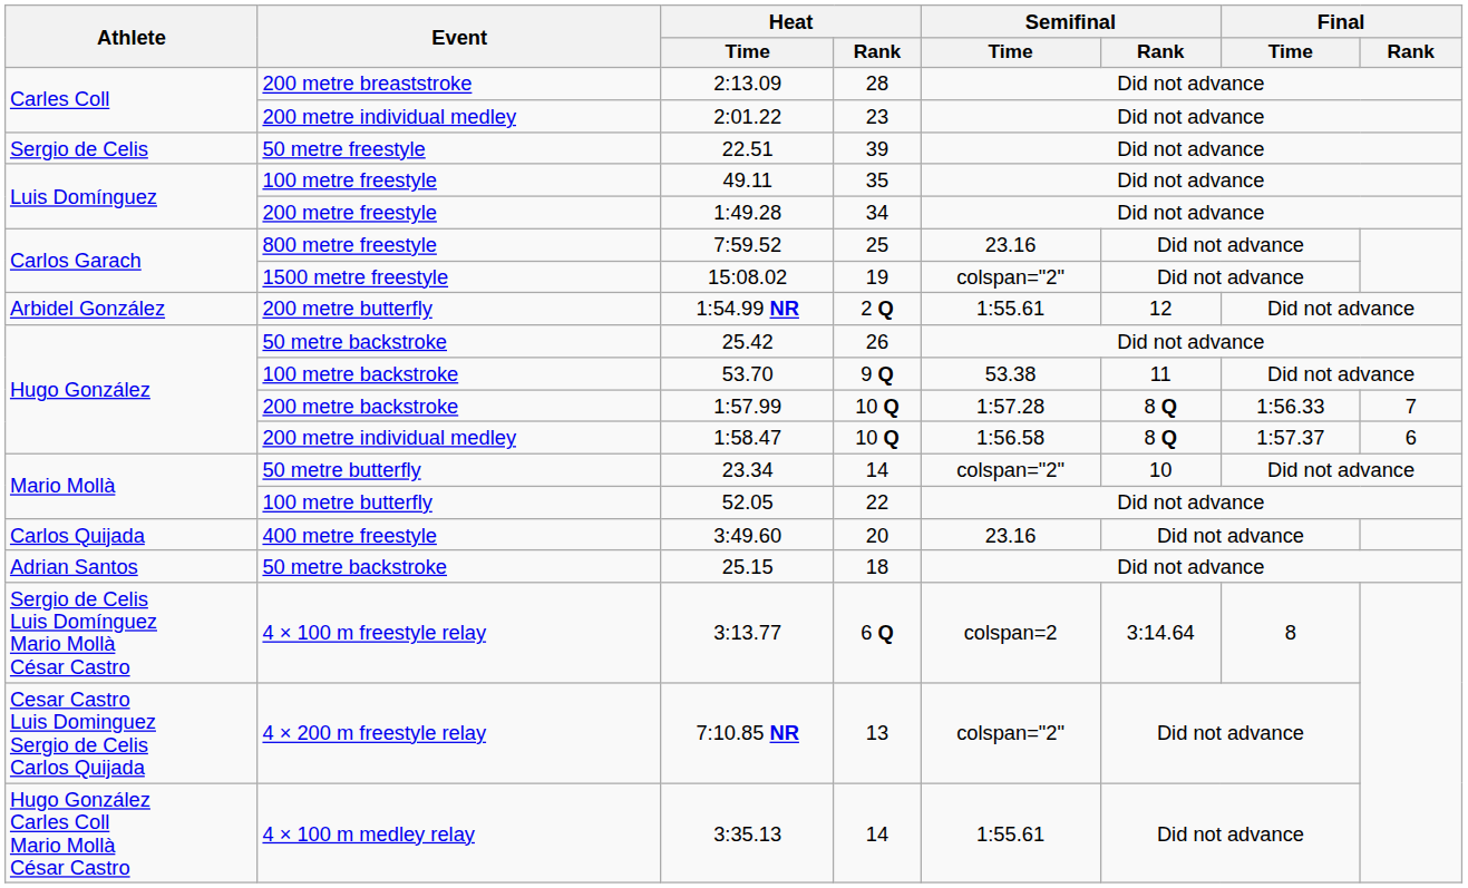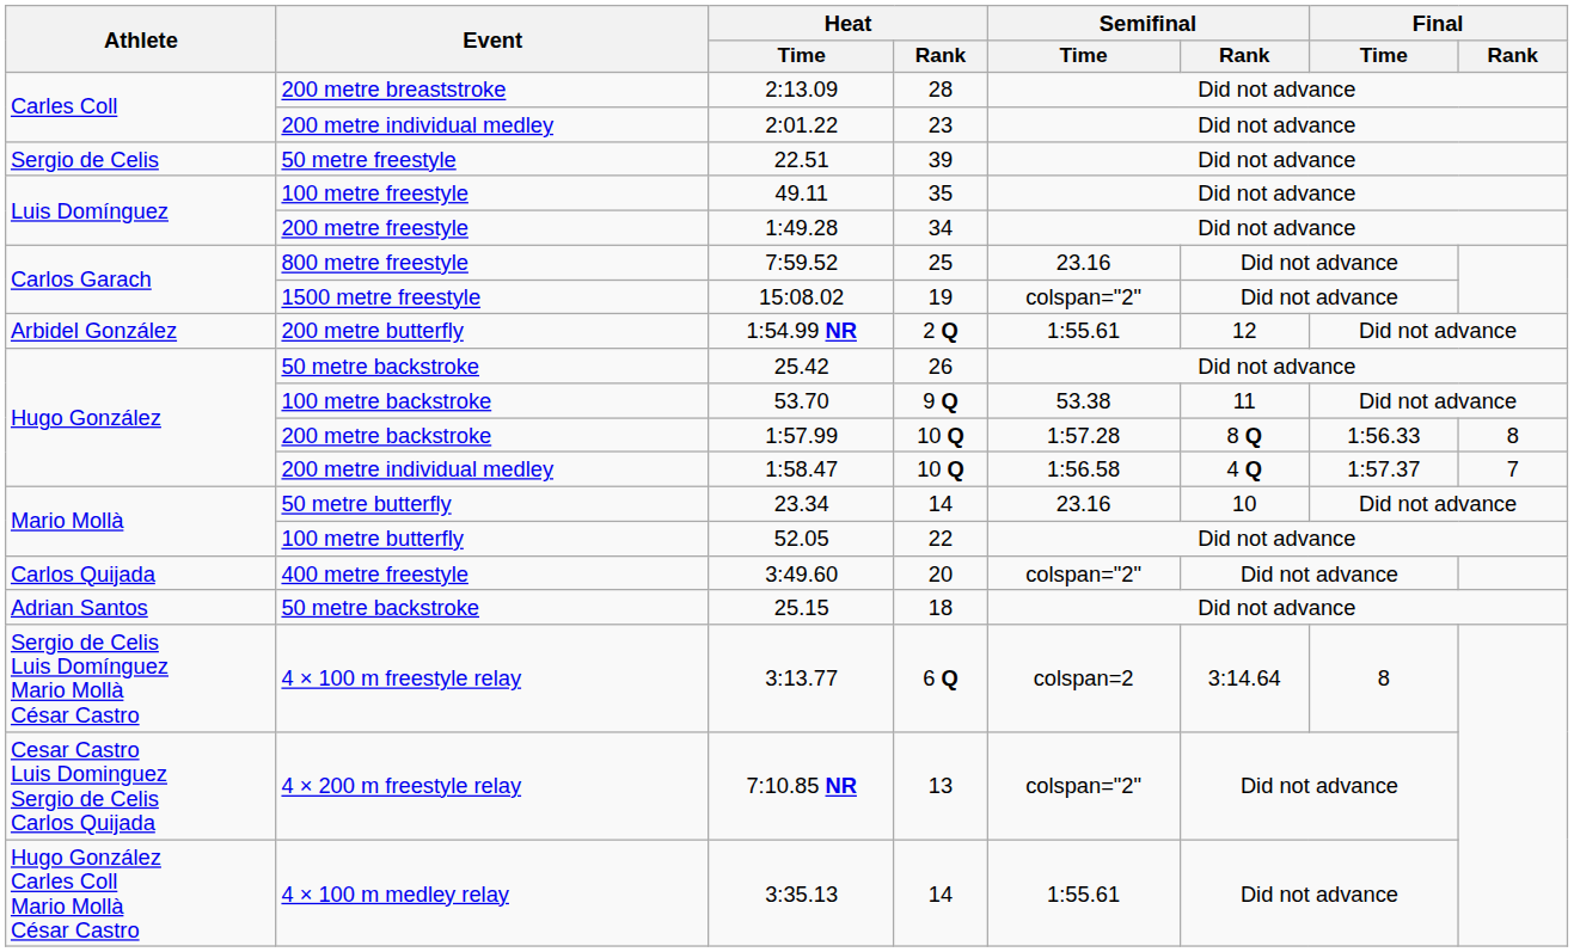1:57.99 | Final / Rank: 7 -> 8
1:58.47 | Semifinal / Rank: 8 Q -> 4 Q
1:58.47 | Final / Rank: 6 -> 7
23.34 | Semifinal / Time: colspan="2" -> 23.16
3:49.60 | Semifinal / Time: 23.16 -> colspan="2"
